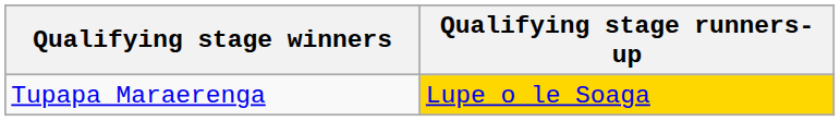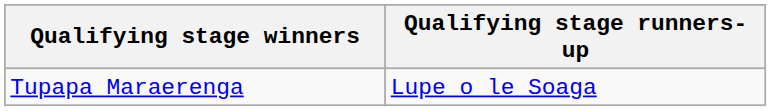Tupapa Maraerenga | Qualifying stage runners-up: gold background -> no background
